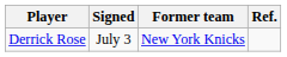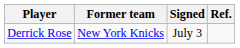columns swapped: Signed <-> Former team
